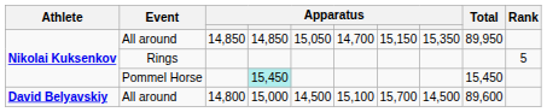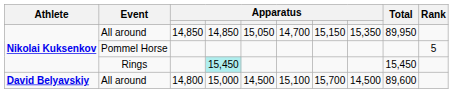row 4 | Event: Rings -> Pommel Horse
row 5 | Event: Pommel Horse -> Rings
